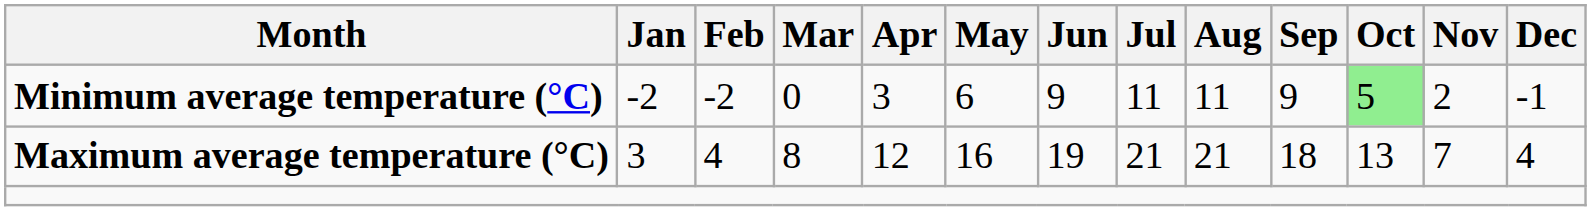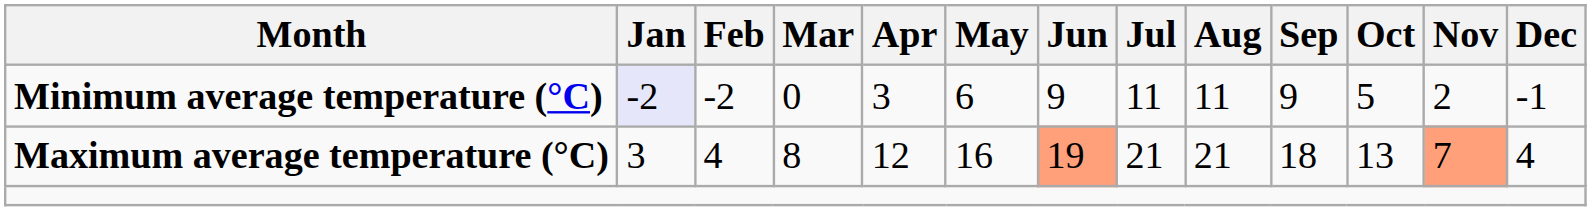row 2 | Jan: no background -> lavender background
row 2 | Oct: lightgreen background -> no background
row 3 | Jun: no background -> lightsalmon background
row 3 | Nov: no background -> lightsalmon background
